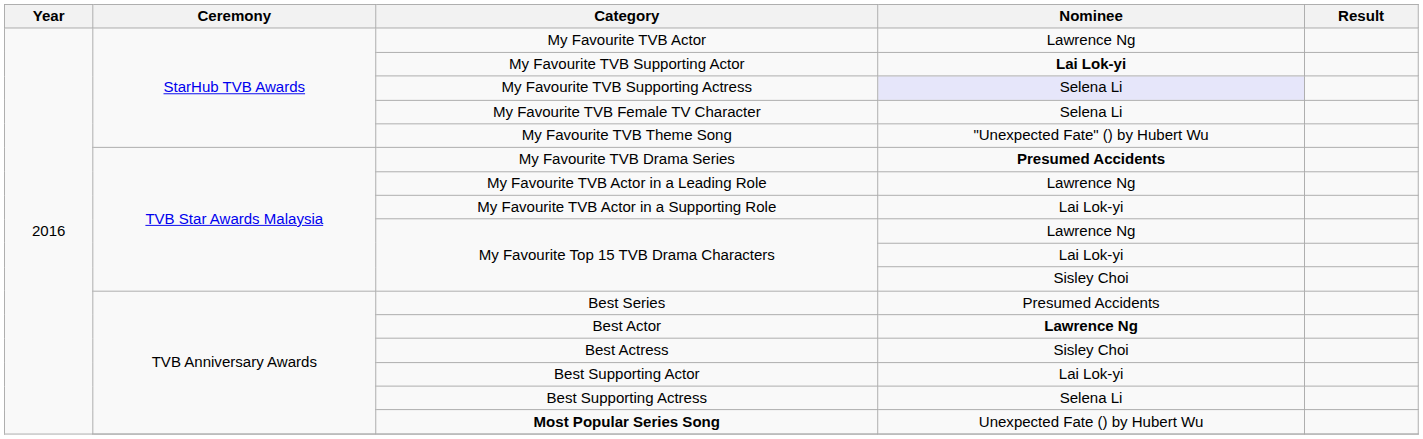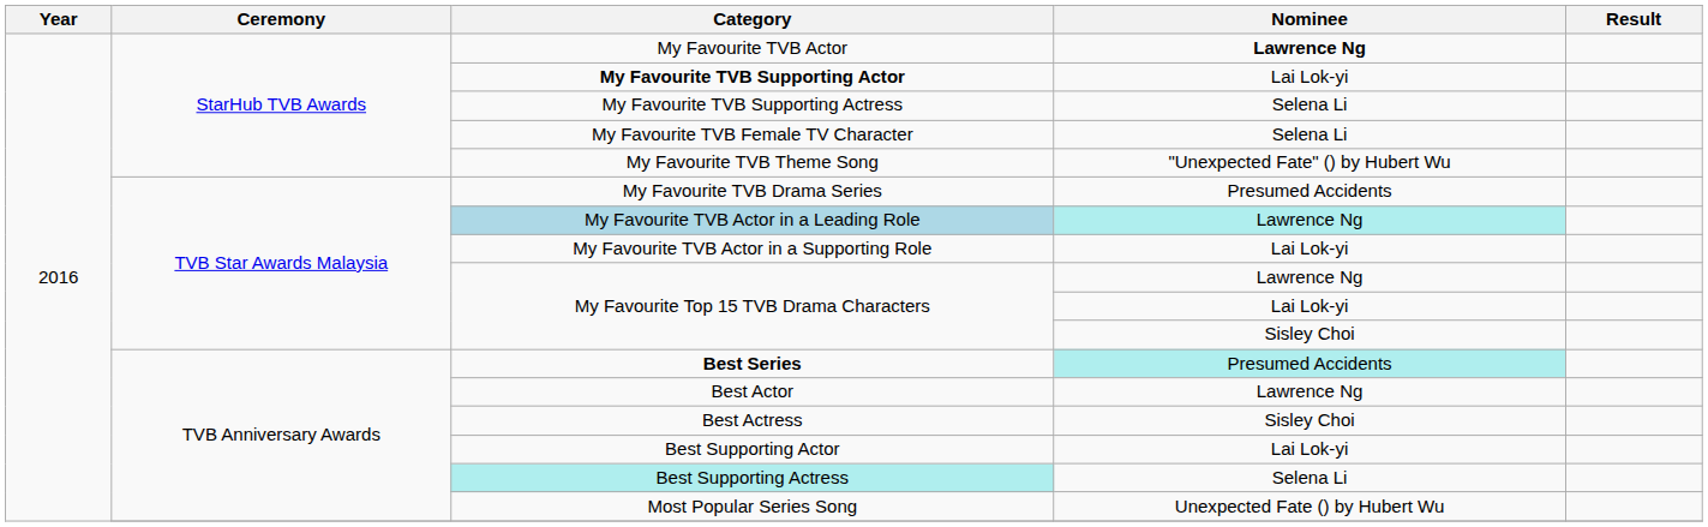My Favourite TVB Actor | Nominee: normal -> bold
My Favourite TVB Supporting Actor | Category: normal -> bold
My Favourite TVB Supporting Actor | Nominee: bold -> normal
My Favourite TVB Supporting Actress | Nominee: lavender background -> no background
My Favourite TVB Drama Series | Nominee: bold -> normal
My Favourite TVB Actor in a Leading Role | Category: no background -> lightblue background
My Favourite TVB Actor in a Leading Role | Nominee: no background -> paleturquoise background
Best Series | Category: normal -> bold
Best Series | Nominee: no background -> paleturquoise background
Best Actor | Nominee: bold -> normal
Best Supporting Actress | Category: no background -> paleturquoise background
Most Popular Series Song | Category: bold -> normal
